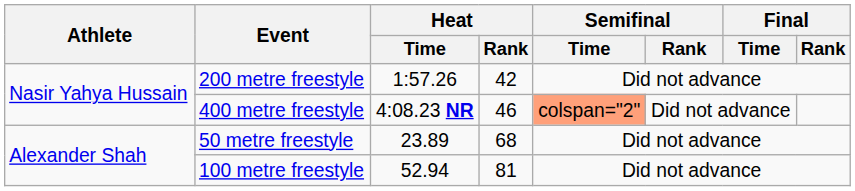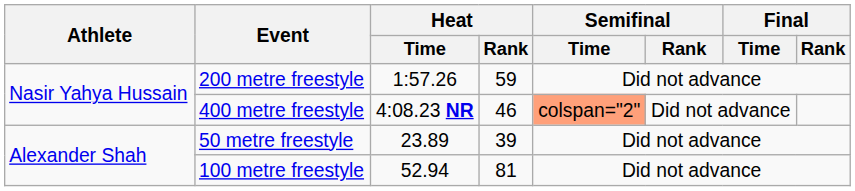200 metre freestyle | Heat / Rank: 42 -> 59
50 metre freestyle | Heat / Rank: 68 -> 39
